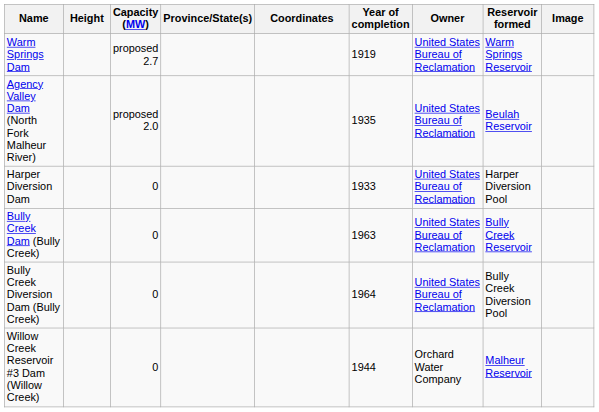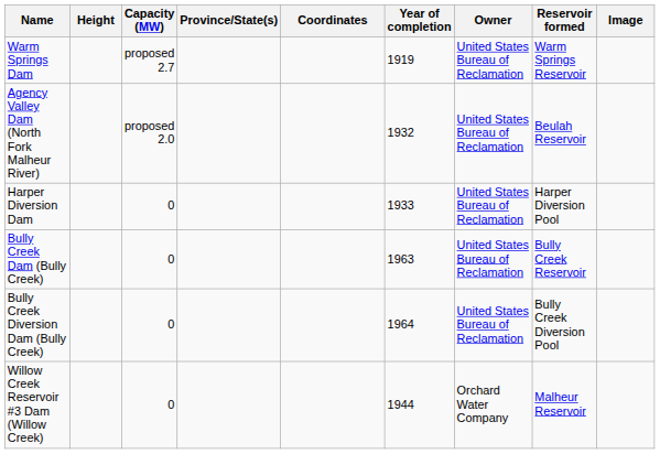Agency Valley Dam (North Fork Malheur River) | Year of completion: 1935 -> 1932
